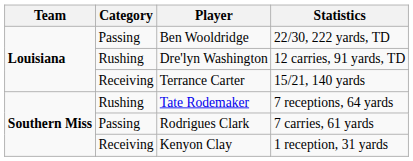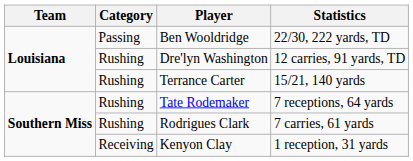Terrance Carter | Category: Receiving -> Rushing
Rodrigues Clark | Category: Passing -> Rushing
